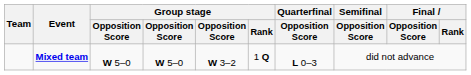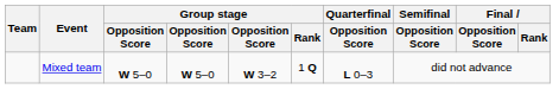Mixed team | Event: bold -> normal
